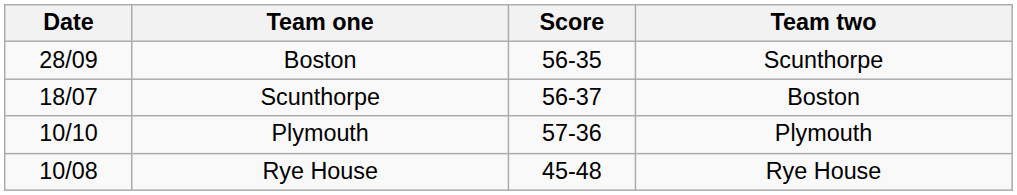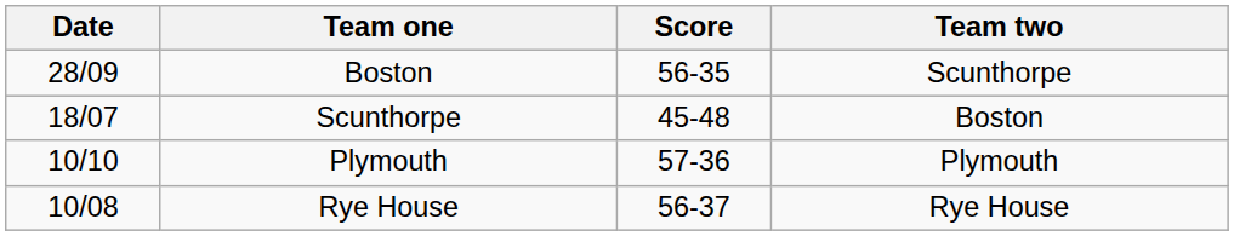row 3 | Score: 56-37 -> 45-48
row 5 | Score: 45-48 -> 56-37
